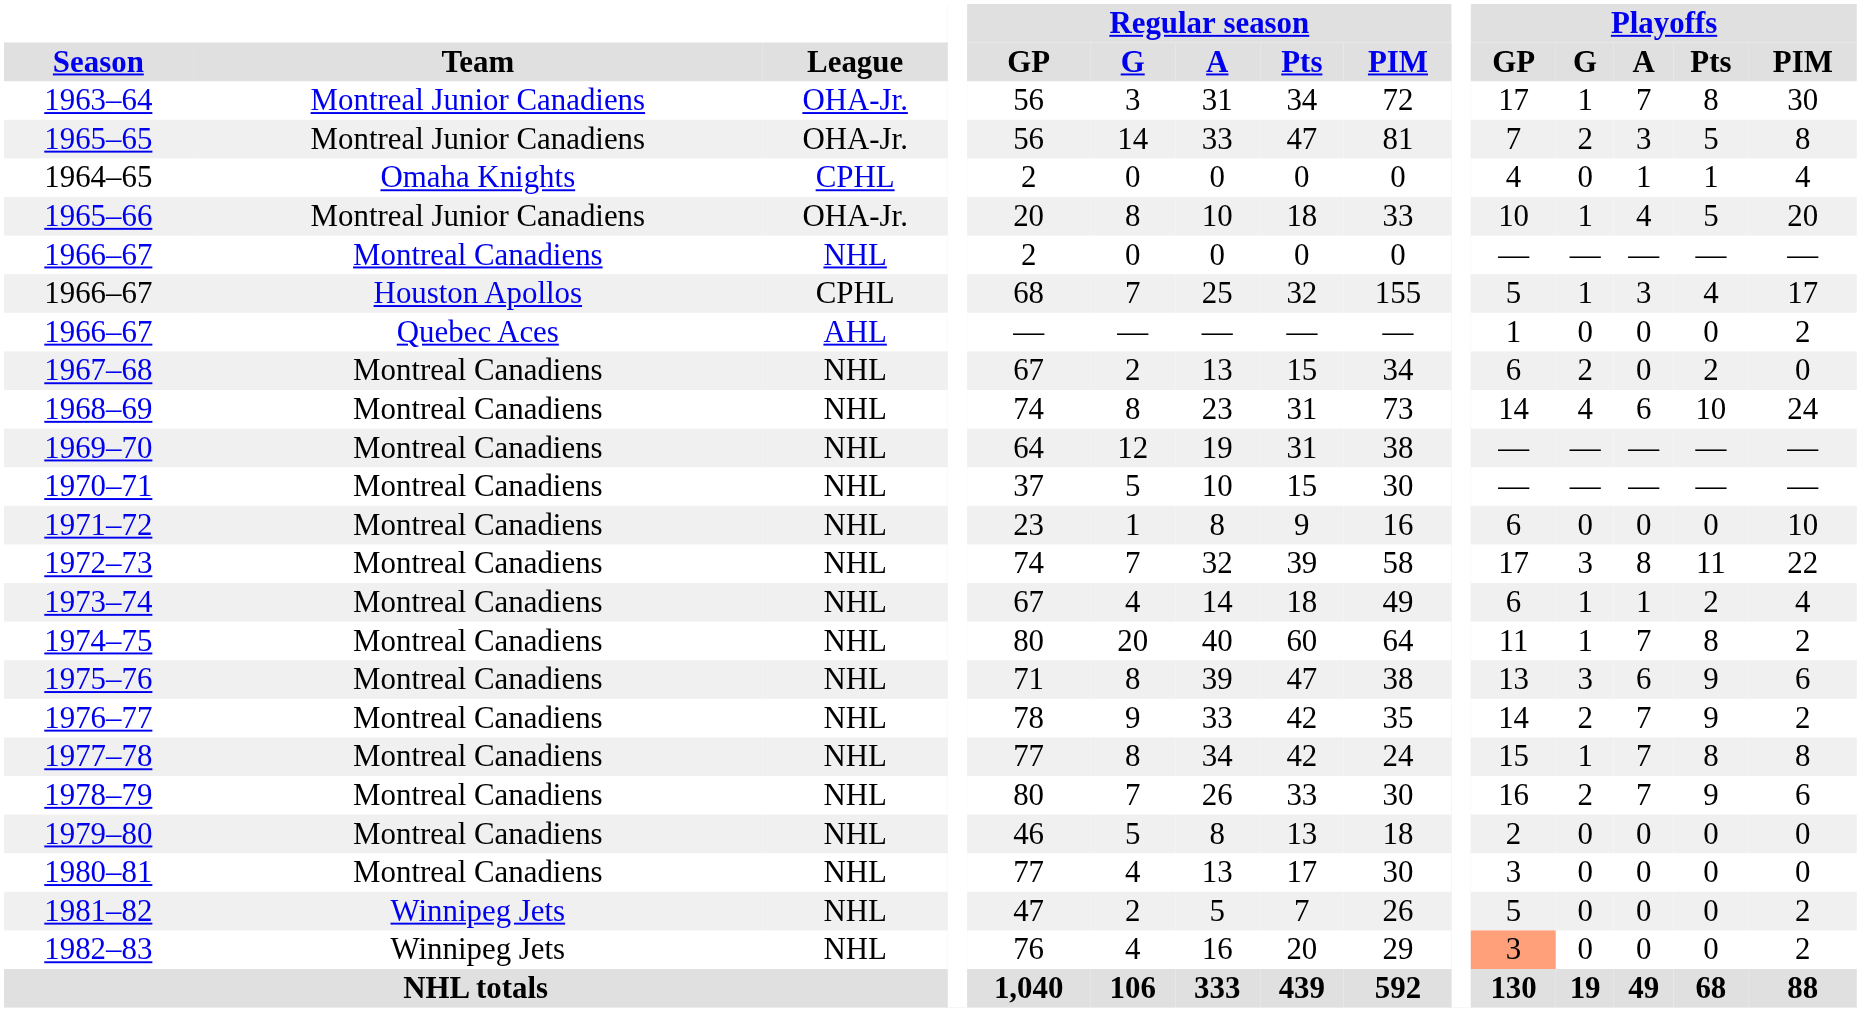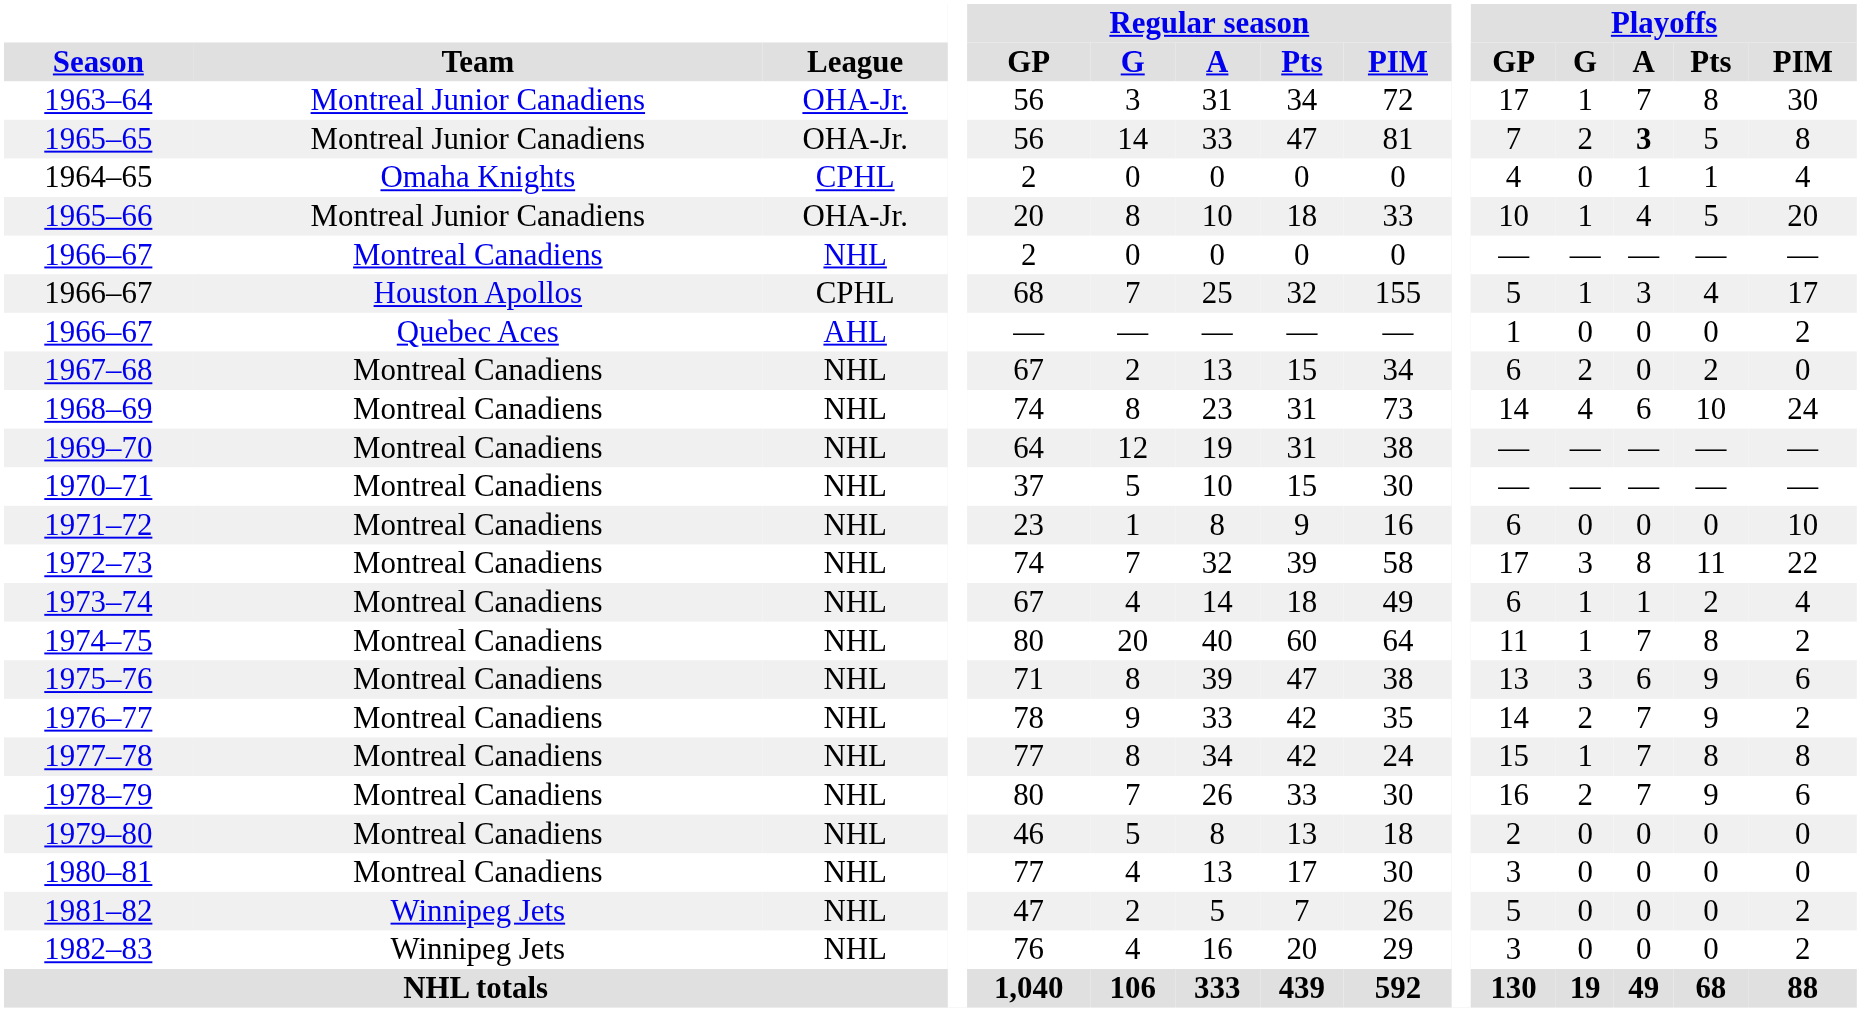1965–65 | Playoffs / A: normal -> bold
1982–83 | Playoffs / GP: lightsalmon background -> no background
